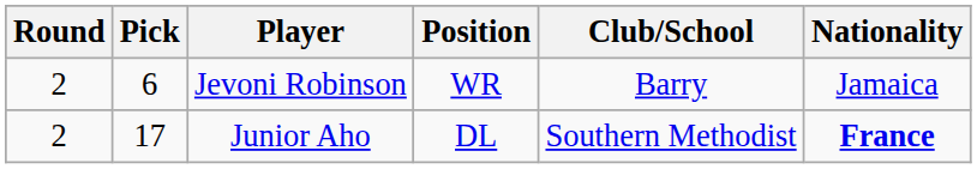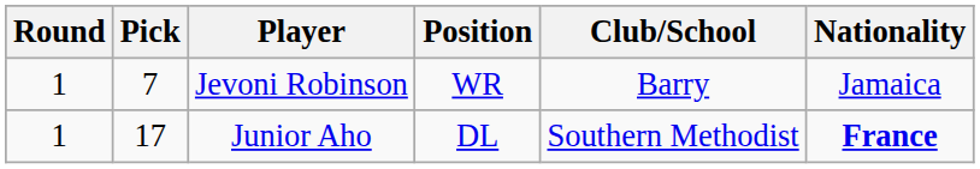Jevoni Robinson | Round: 2 -> 1
Jevoni Robinson | Pick: 6 -> 7
Junior Aho | Round: 2 -> 1
